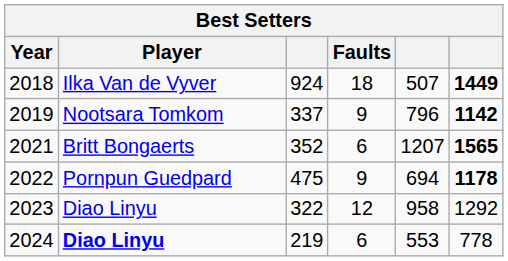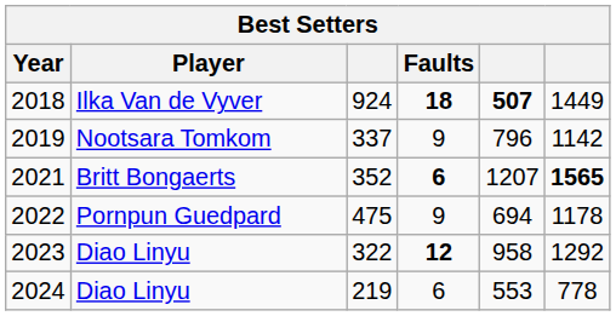2018 | Faults: normal -> bold
2018 | column 5: normal -> bold
2018 | column 6: bold -> normal
2019 | column 6: bold -> normal
2021 | Faults: normal -> bold
2022 | column 6: bold -> normal
2023 | Faults: normal -> bold
2024 | Player: bold -> normal
